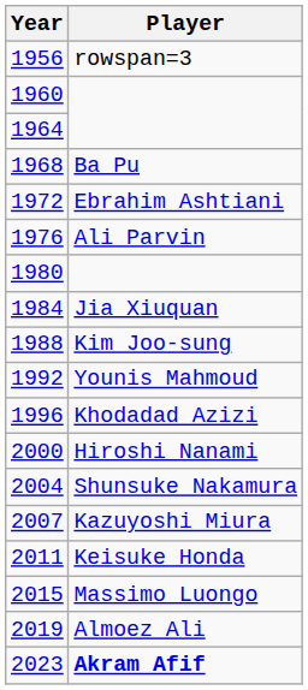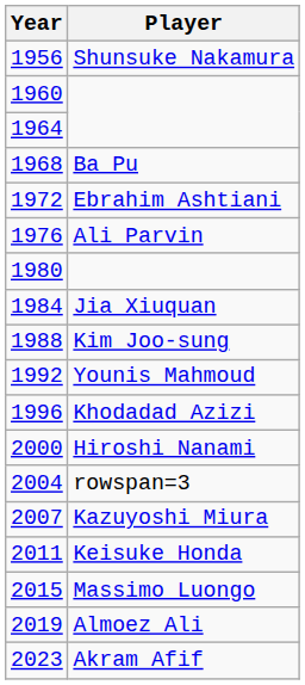1956 | Player: rowspan=3 -> Shunsuke Nakamura
2004 | Player: Shunsuke Nakamura -> rowspan=3
2023 | Player: bold -> normal
